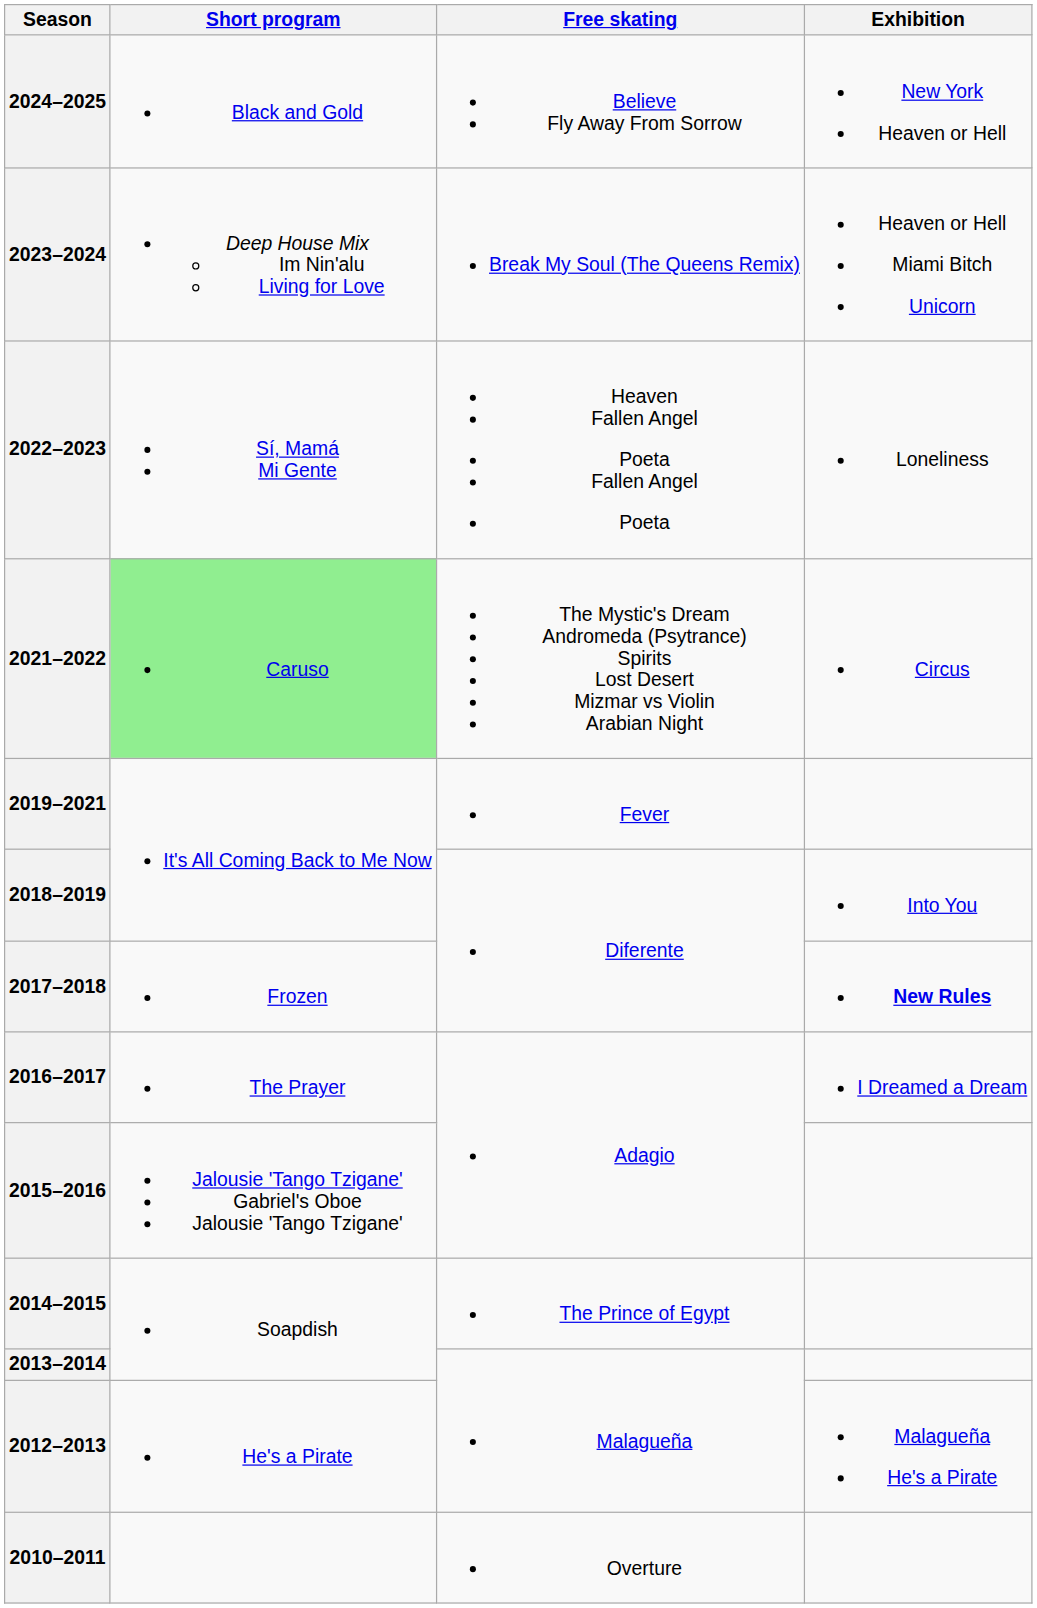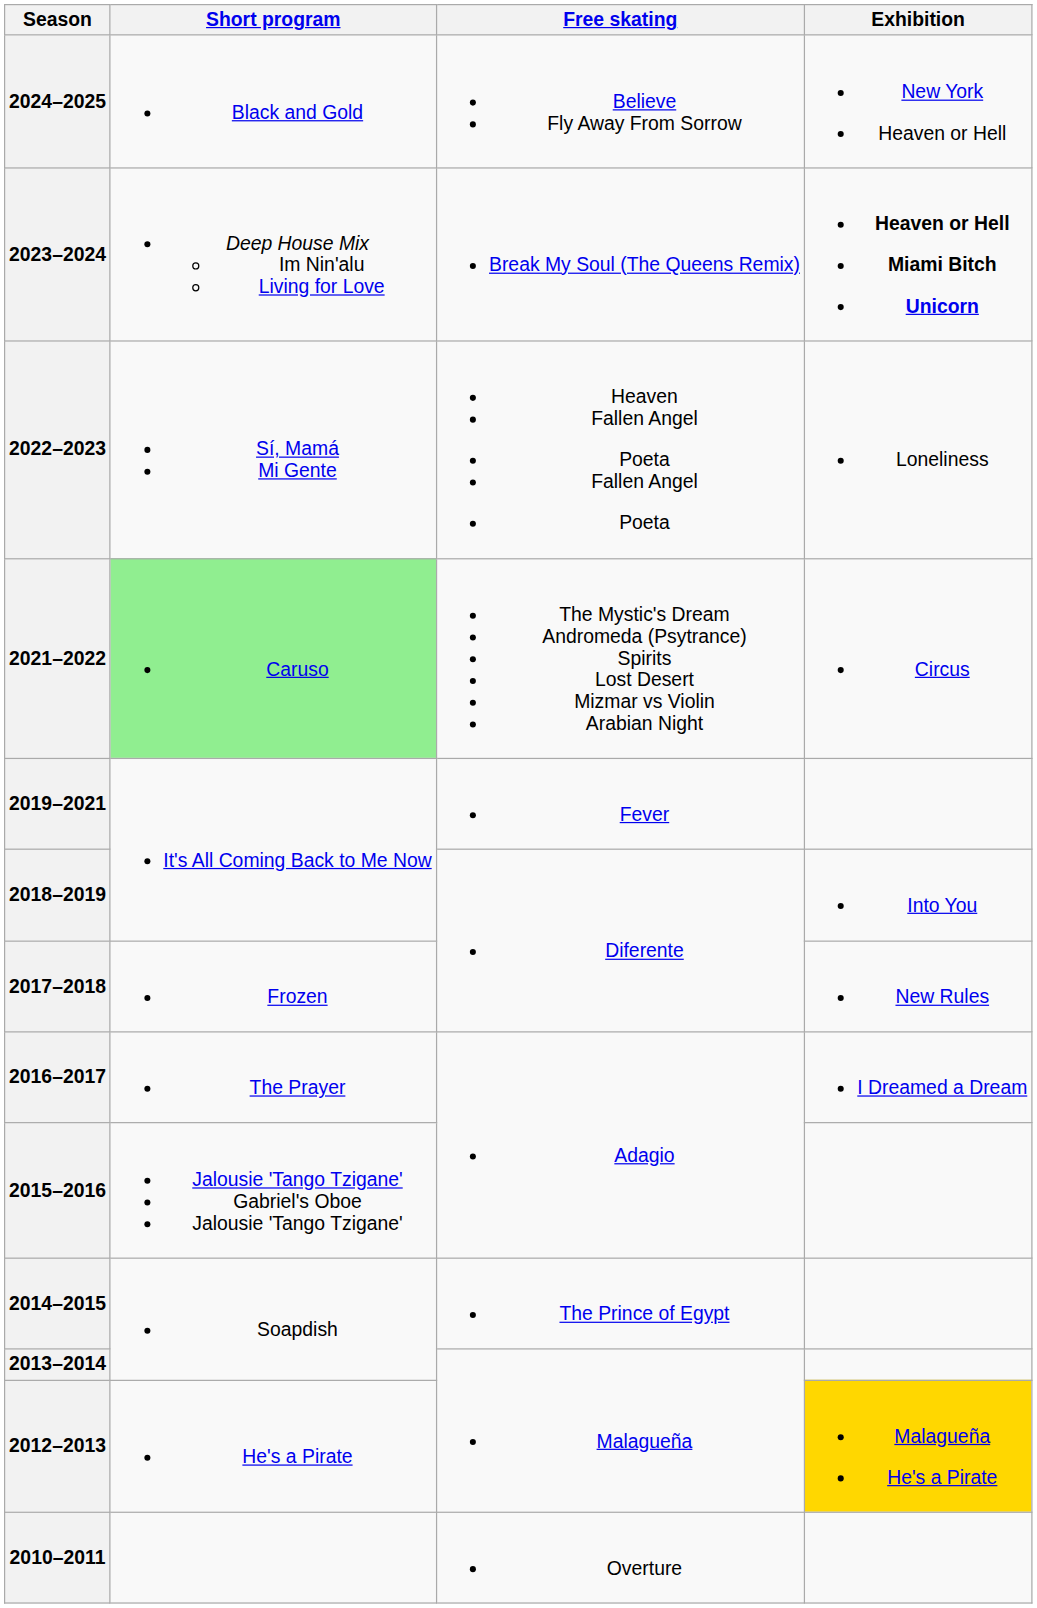2023–2024 | Exhibition: normal -> bold
2017–2018 | Exhibition: bold -> normal
2012–2013 | Exhibition: no background -> gold background
